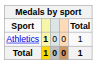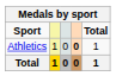Athletics | column 2: bold -> normal
Athletics | column 4: normal -> bold
